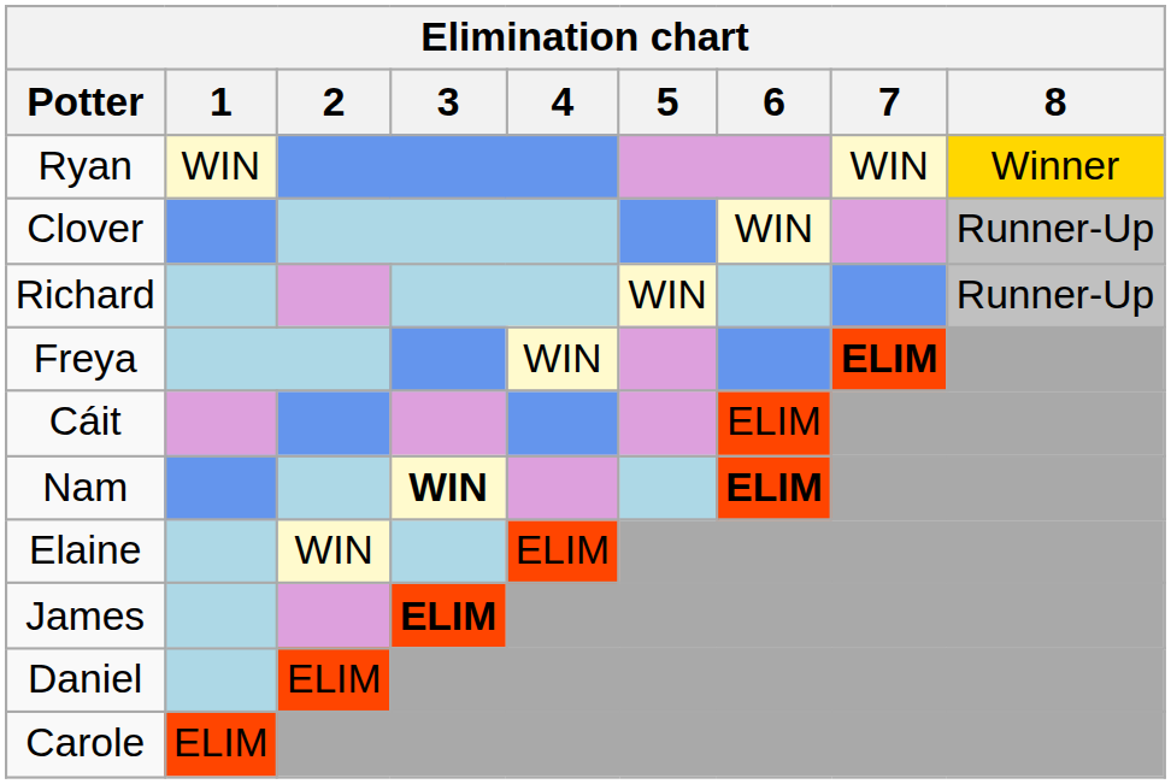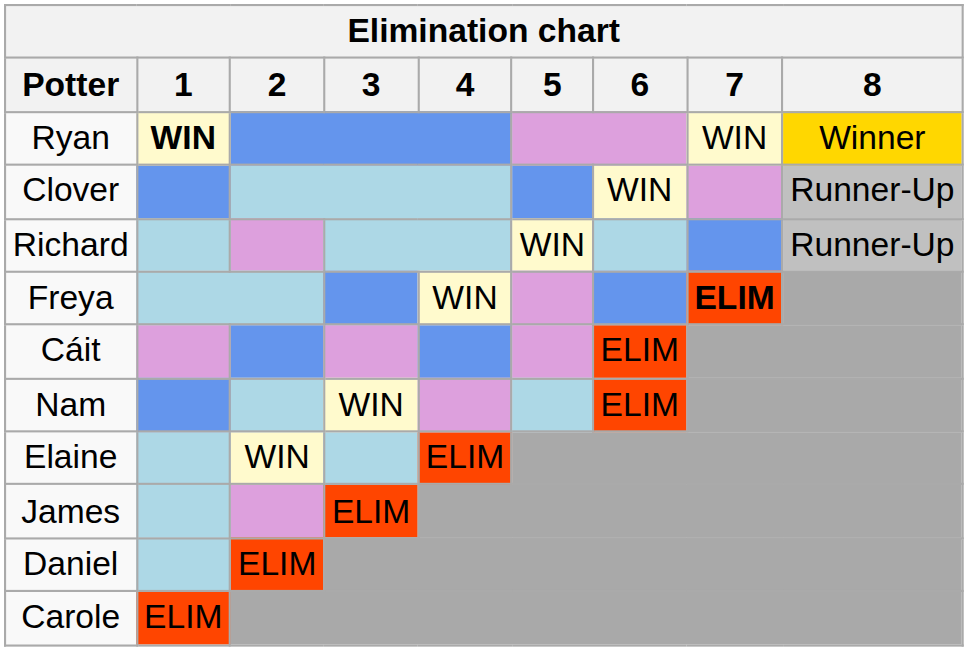Ryan | Elimination chart / 1: normal -> bold
Nam | Elimination chart / 3: bold -> normal
Nam | Elimination chart / 6: bold -> normal
James | Elimination chart / 3: bold -> normal
